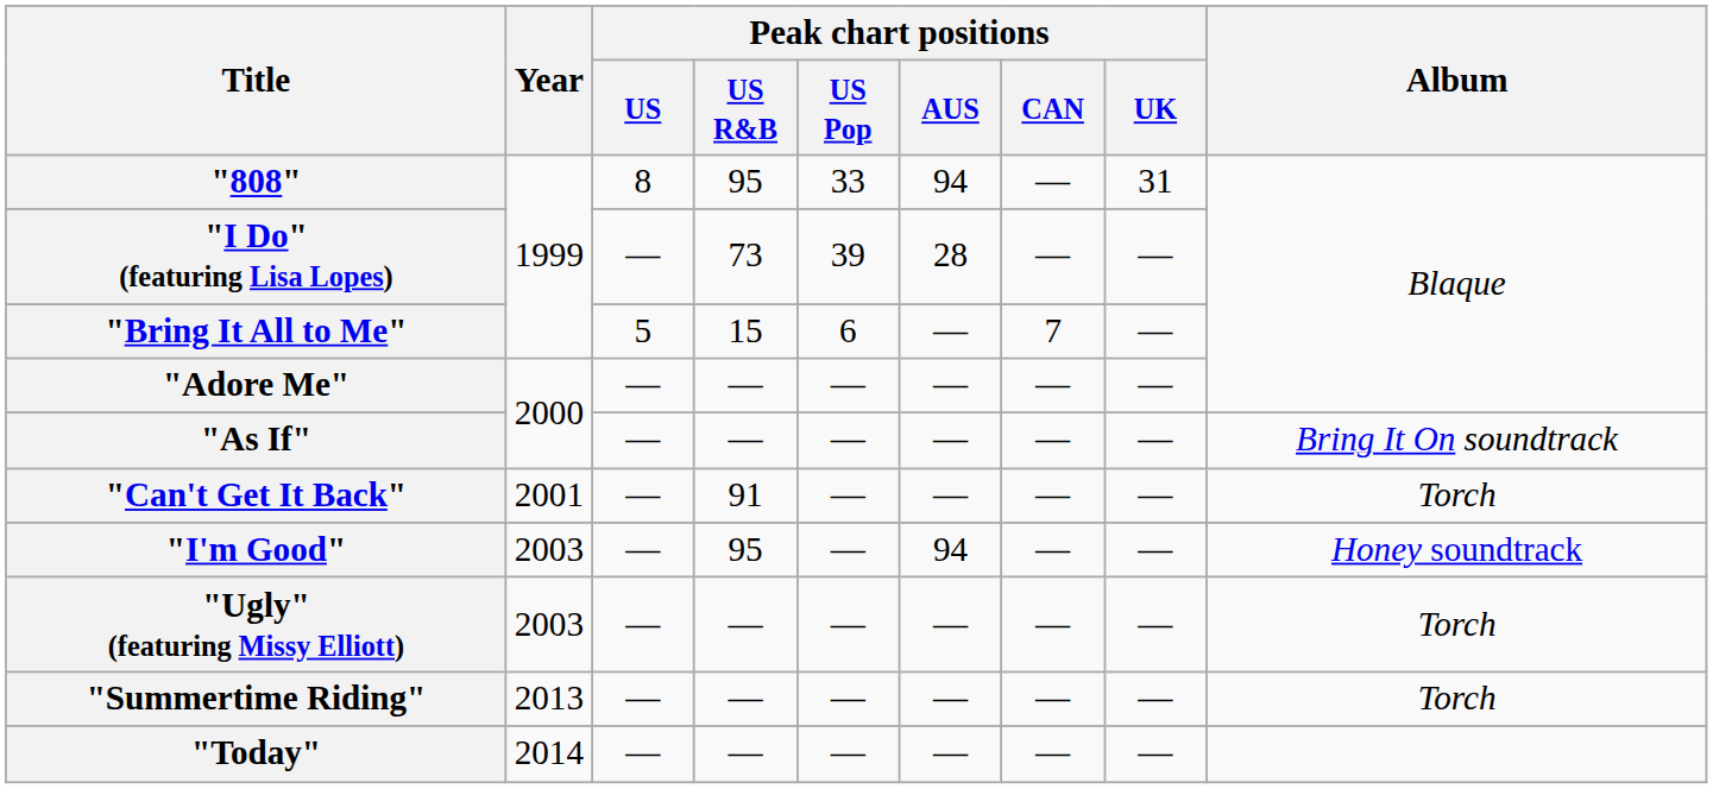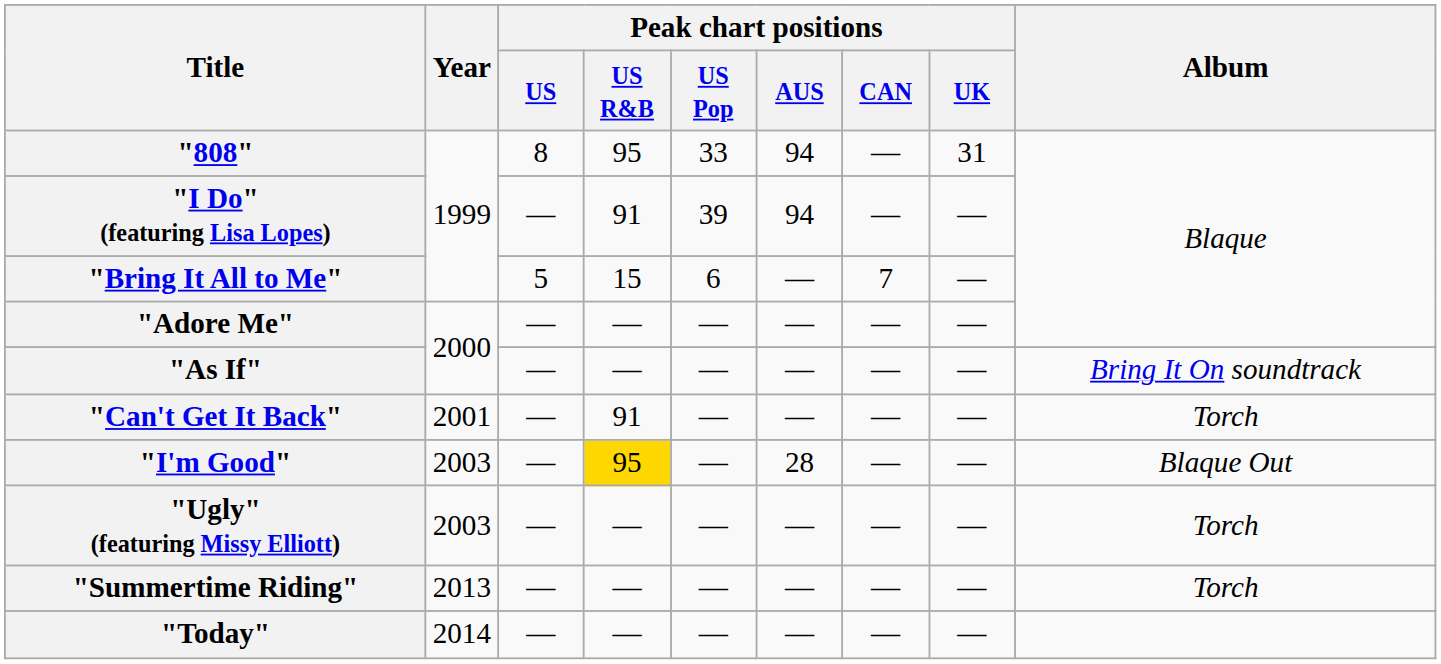"I Do" (featuring Lisa Lopes) | Peak chart positions / US R&B: 73 -> 91
"I Do" (featuring Lisa Lopes) | Peak chart positions / AUS: 28 -> 94
"I'm Good" | Peak chart positions / US R&B: no background -> gold background
"I'm Good" | Peak chart positions / AUS: 94 -> 28
"I'm Good" | Album: Honey soundtrack -> Blaque Out
